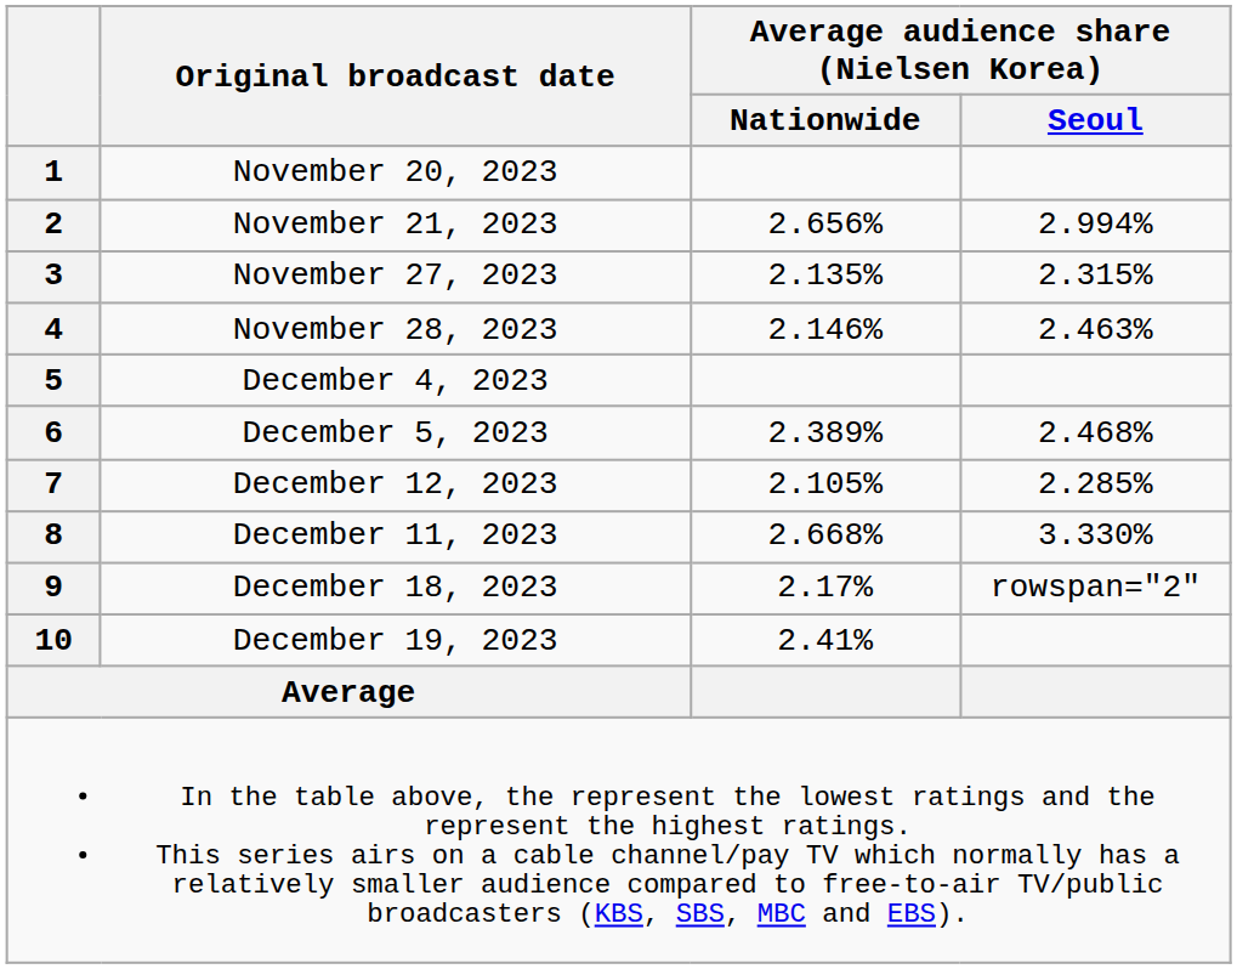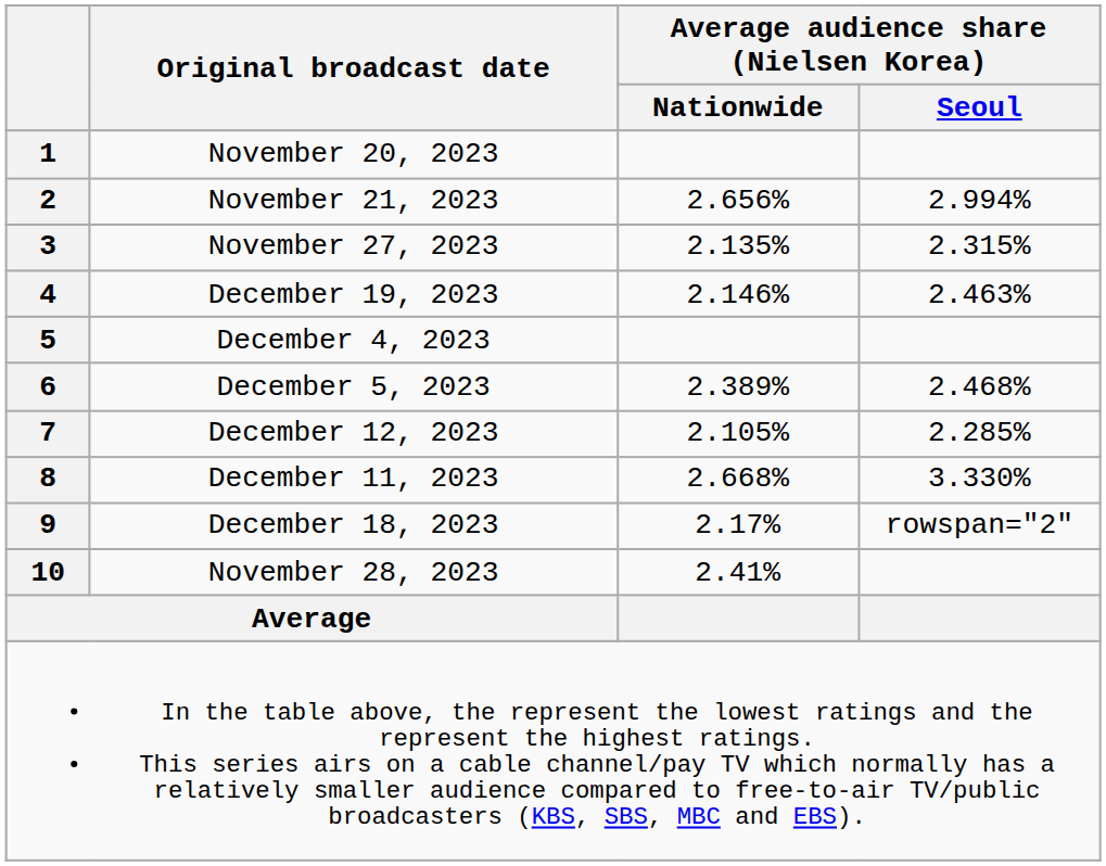4 | Original broadcast date: November 28, 2023 -> December 19, 2023
10 | Original broadcast date: December 19, 2023 -> November 28, 2023
